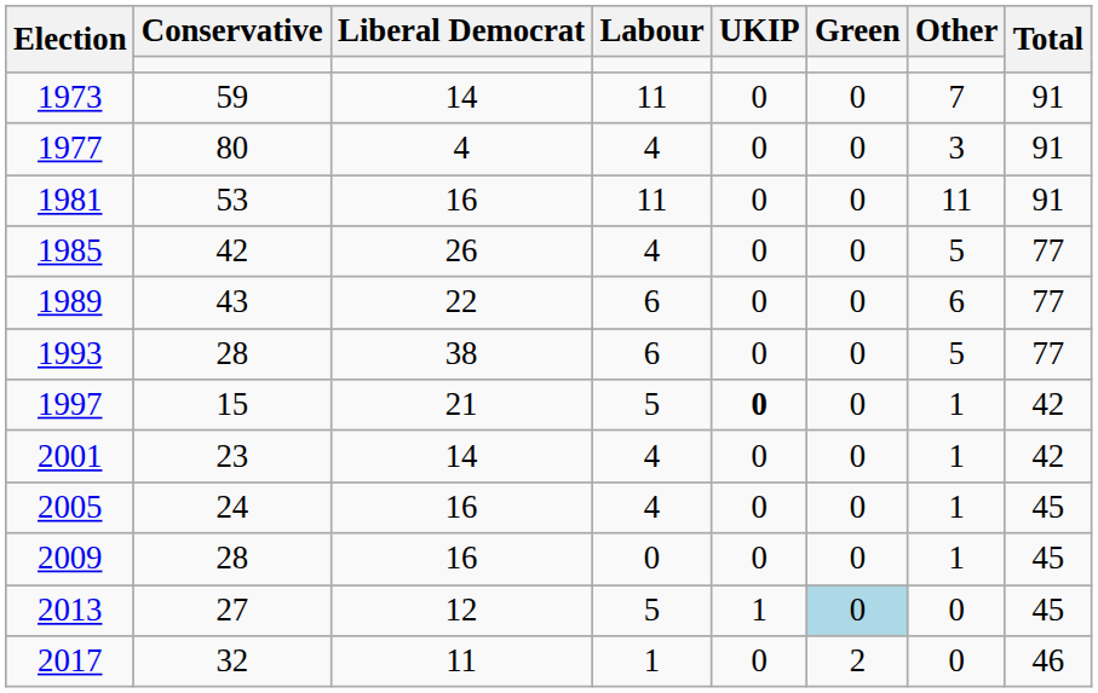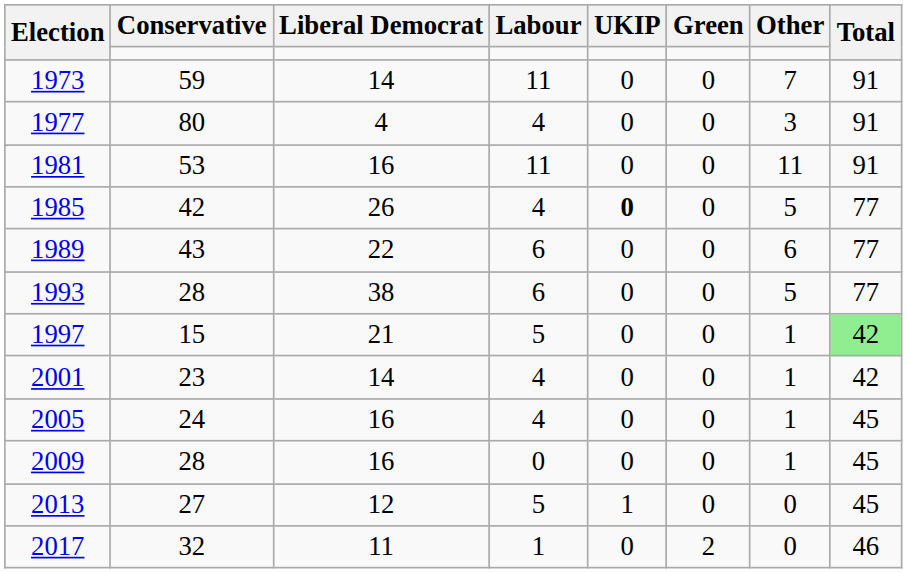1985 | UKIP: normal -> bold
1997 | UKIP: bold -> normal
1997 | Total: no background -> lightgreen background
2013 | Green: lightblue background -> no background
